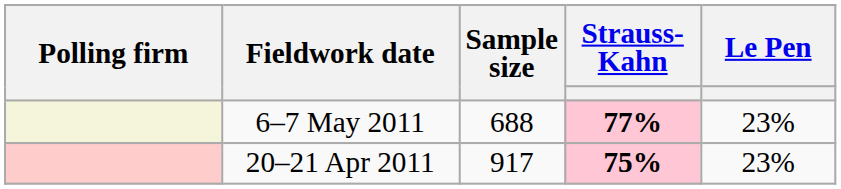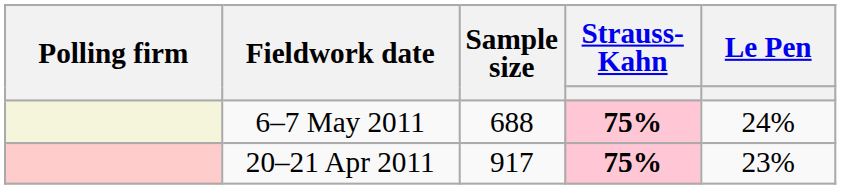6–7 May 2011 | Strauss-Kahn: 77% -> 75%
6–7 May 2011 | Le Pen: 23% -> 24%
